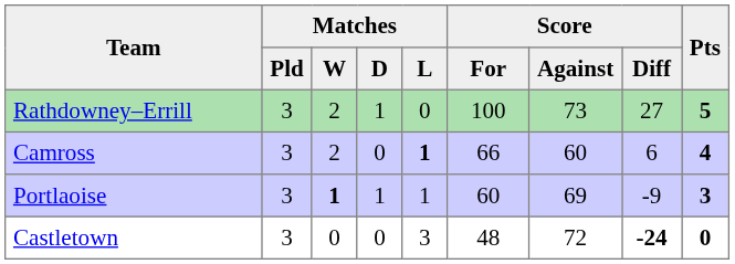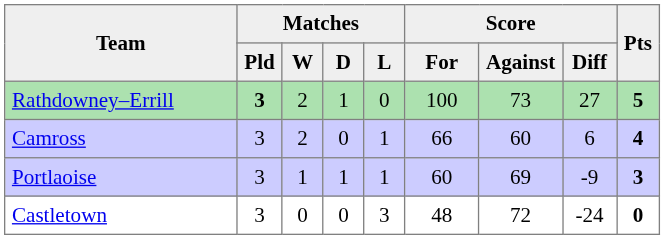Rathdowney–Errill | Matches / Pld: normal -> bold
Camross | Matches / L: bold -> normal
Portlaoise | Matches / W: bold -> normal
Castletown | Score / Diff: bold -> normal
